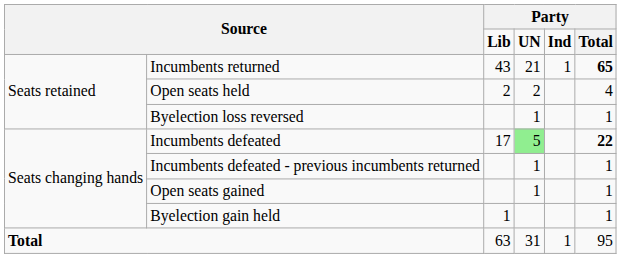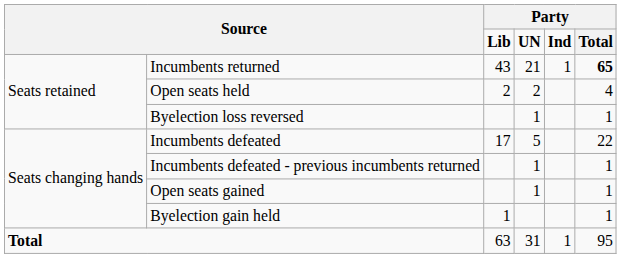Incumbents defeated | column 4: lightgreen background -> no background
Incumbents defeated | column 6: bold -> normal
